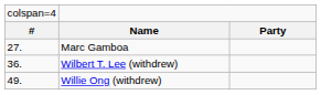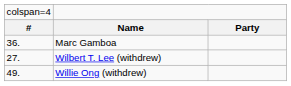Marc Gamboa | column 1: 27. -> 36.
Wilbert T. Lee (withdrew) | column 1: 36. -> 27.
